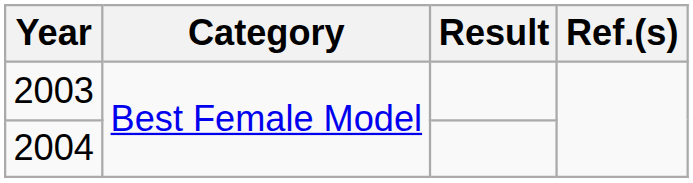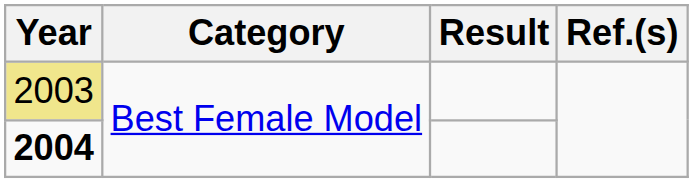2003 | Year: no background -> khaki background
2004 | Year: normal -> bold
